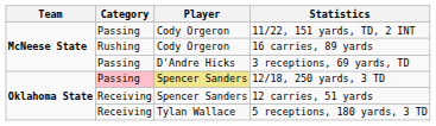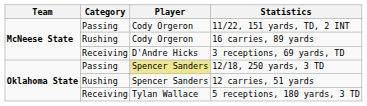3 receptions, 69 yards, TD | Category: Passing -> Receiving
12/18, 250 yards, 3 TD | Category: pink background -> no background
12 carries, 51 yards | Category: Receiving -> Rushing
